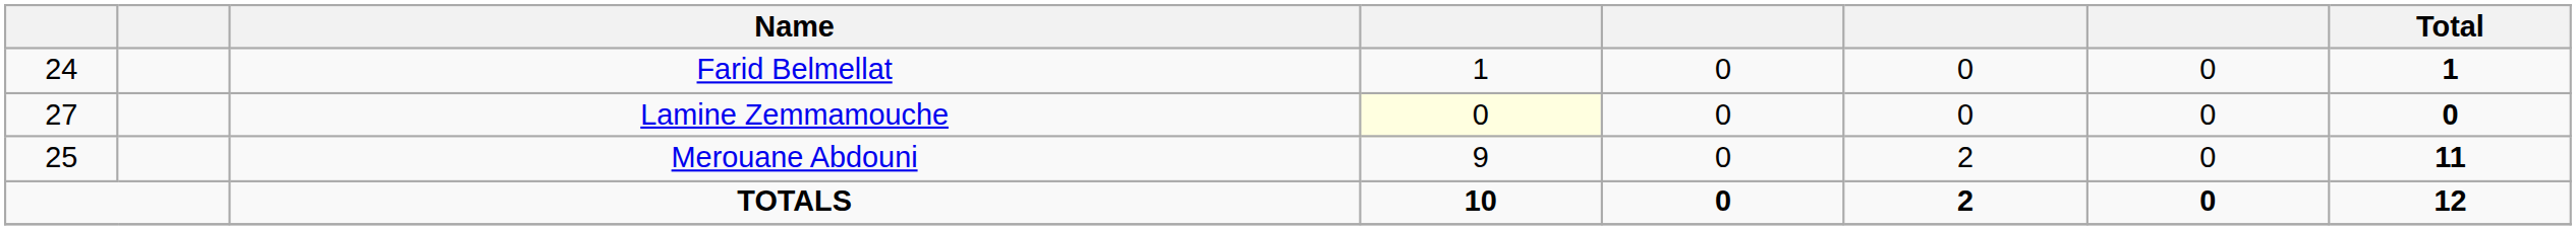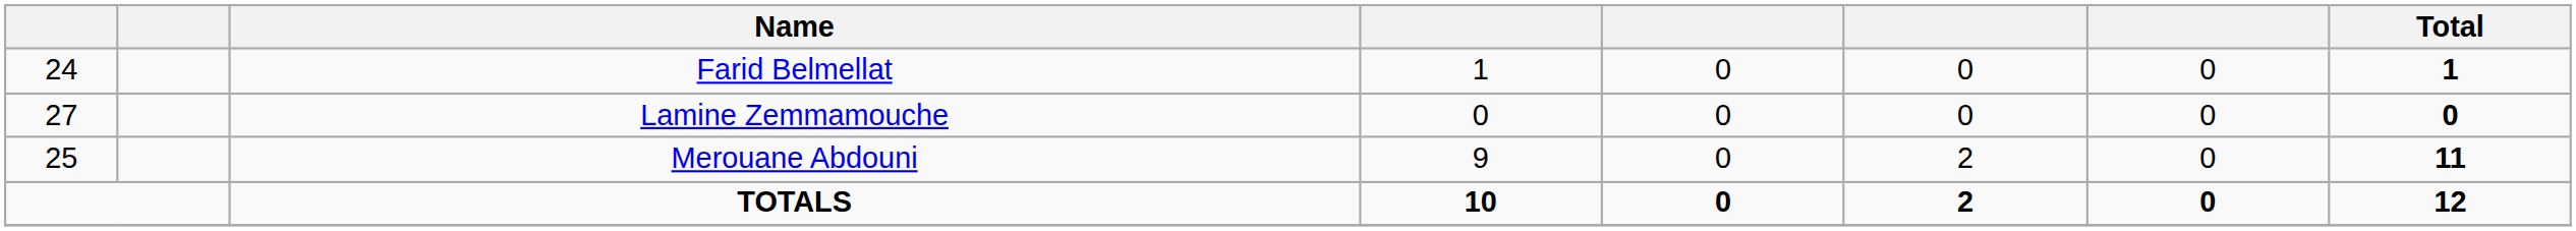Lamine Zemmamouche | column 4: lightyellow background -> no background
